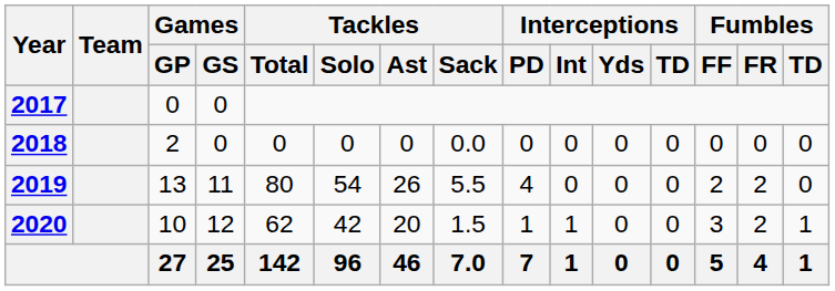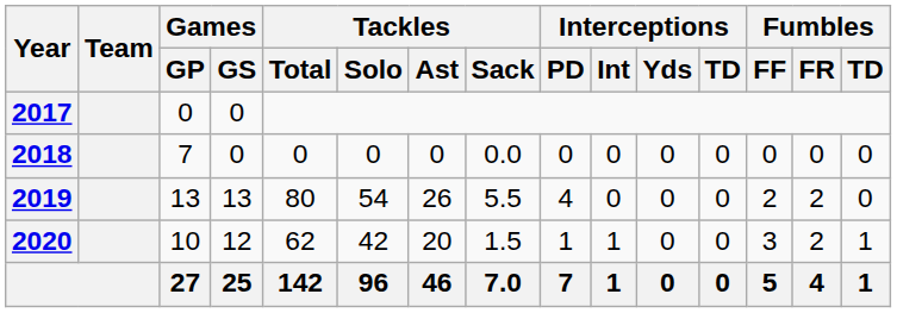2018 | Games / GP: 2 -> 7
2019 | Games / GS: 11 -> 13
